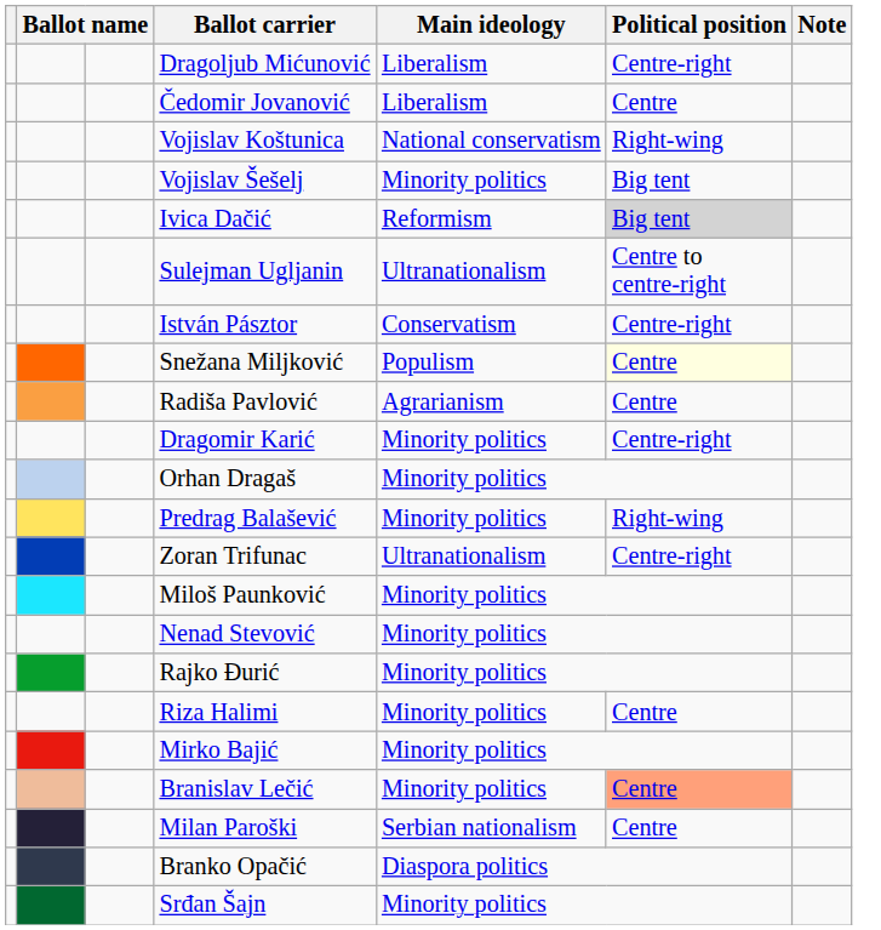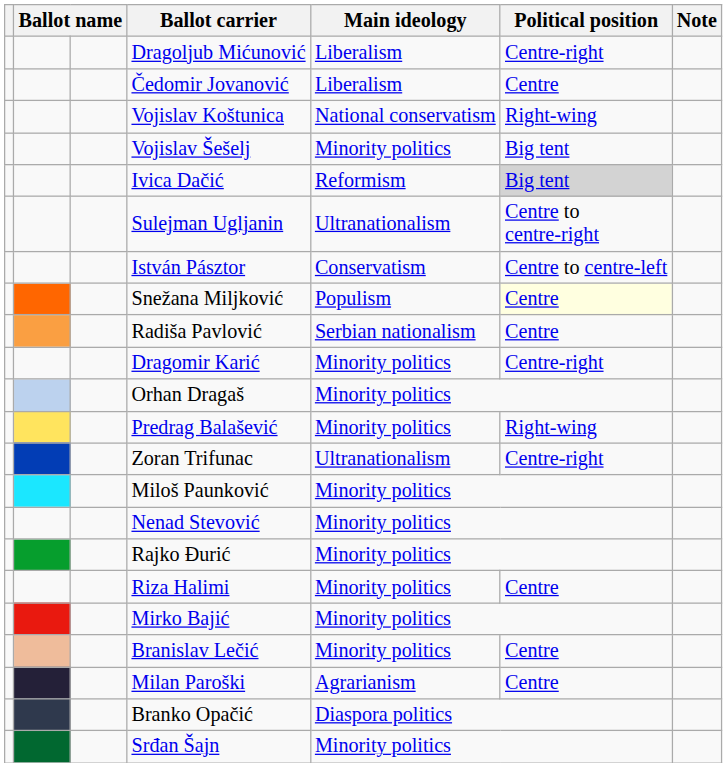István Pásztor | Political position: Centre-right -> Centre to centre-left
Radiša Pavlović | Main ideology: Agrarianism -> Serbian nationalism
Branislav Lečić | Political position: lightsalmon background -> no background
Milan Paroški | Main ideology: Serbian nationalism -> Agrarianism
